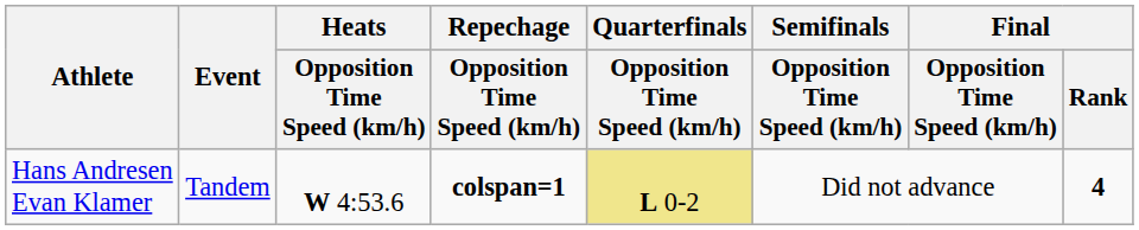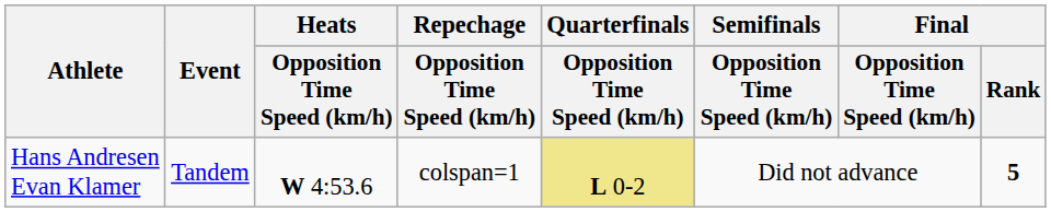Hans Andresen Evan Klamer | Repechage / Opposition Time Speed (km/h): bold -> normal
Hans Andresen Evan Klamer | Final / Rank: 4 -> 5
